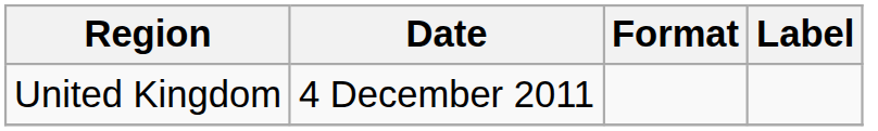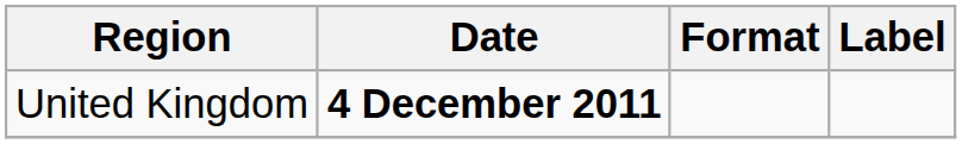United Kingdom | Date: normal -> bold
